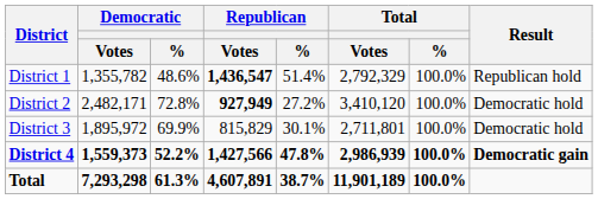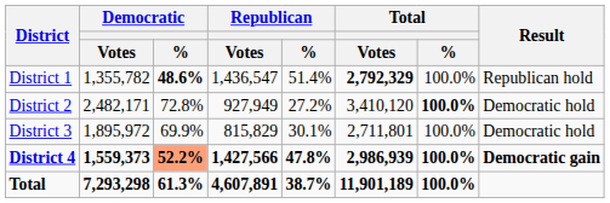District 1 | Democratic / %: normal -> bold
District 1 | Republican / Votes: bold -> normal
District 1 | Total / Votes: normal -> bold
District 2 | Republican / Votes: bold -> normal
District 2 | Total / %: normal -> bold
District 4 | Democratic / %: no background -> lightsalmon background
